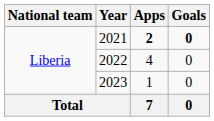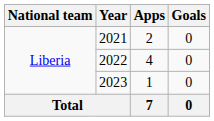2021 | Apps: bold -> normal
2021 | Goals: bold -> normal
